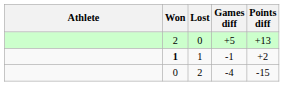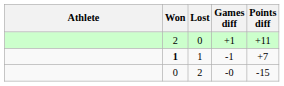row 2 | Games diff: +5 -> +1
row 2 | Points diff: +13 -> +11
row 3 | Points diff: +2 -> +7
row 4 | Games diff: -4 -> -0
